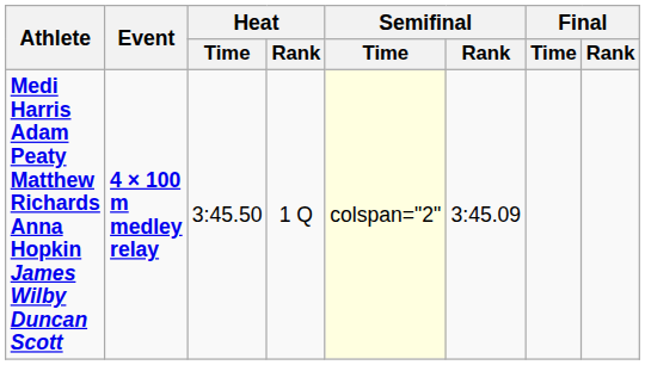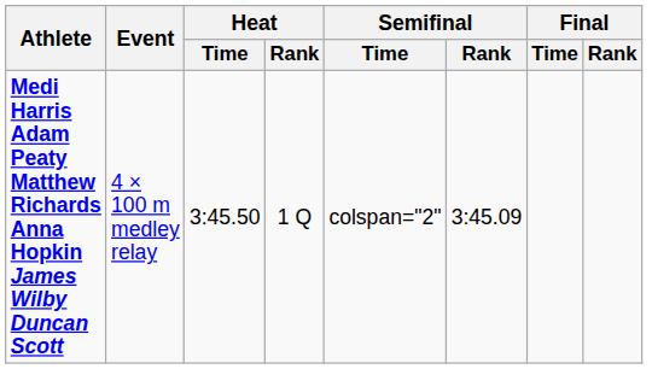row 3 | Event: bold -> normal
row 3 | Semifinal / Time: lightyellow background -> no background
